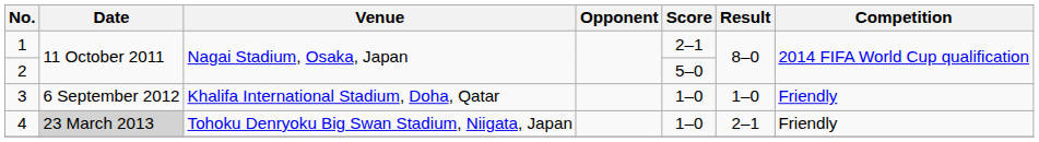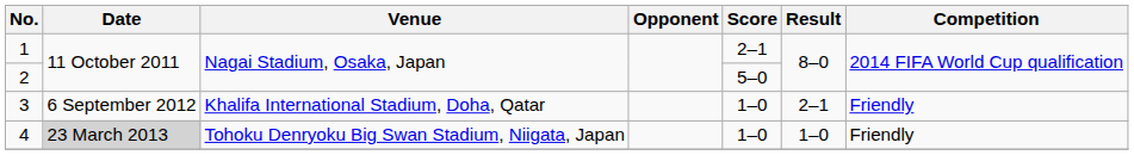3 | Result: 1–0 -> 2–1
4 | Result: 2–1 -> 1–0
